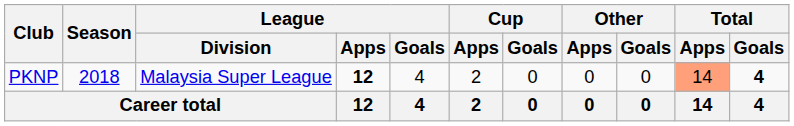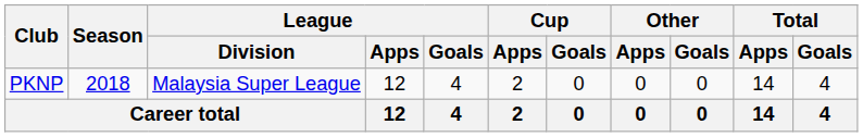PKNP | League / Apps: bold -> normal
PKNP | Total / Apps: lightsalmon background -> no background
PKNP | Total / Goals: bold -> normal
